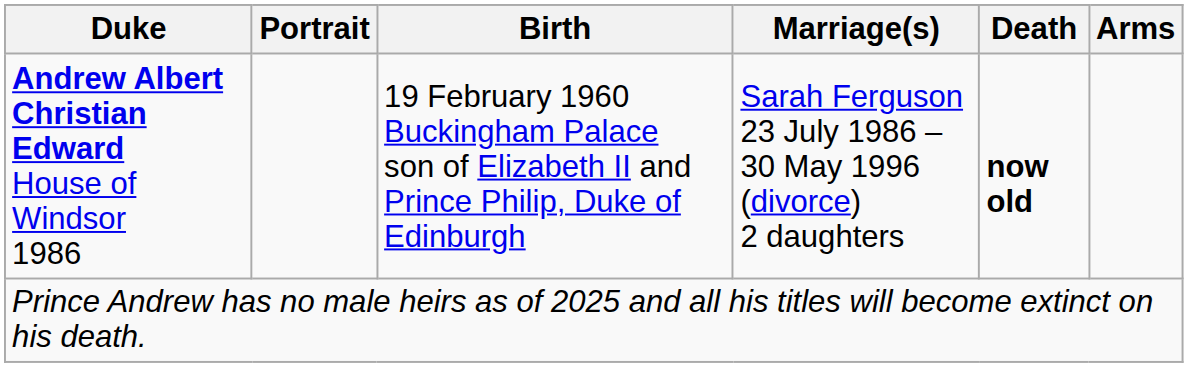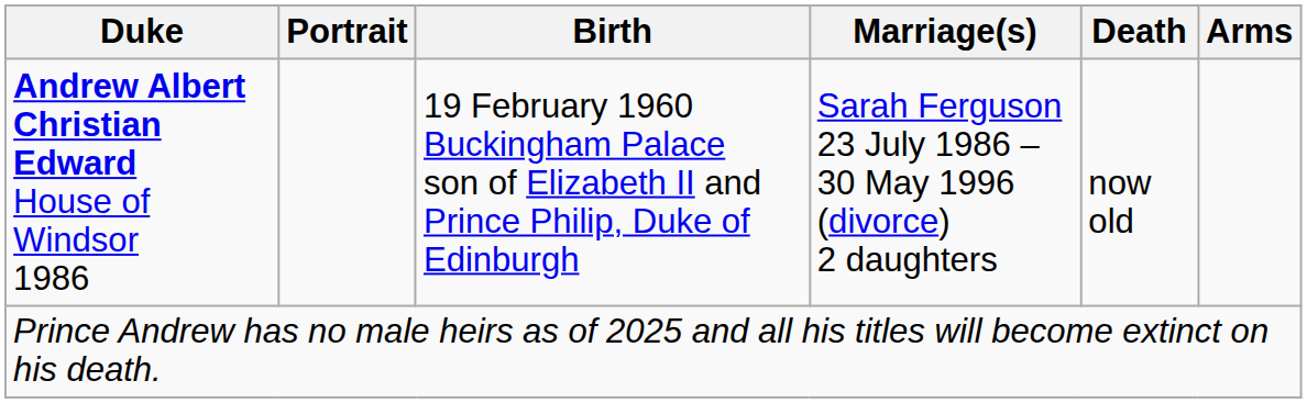Andrew Albert Christian Edward House of Windsor 1986 | Death: bold -> normal
